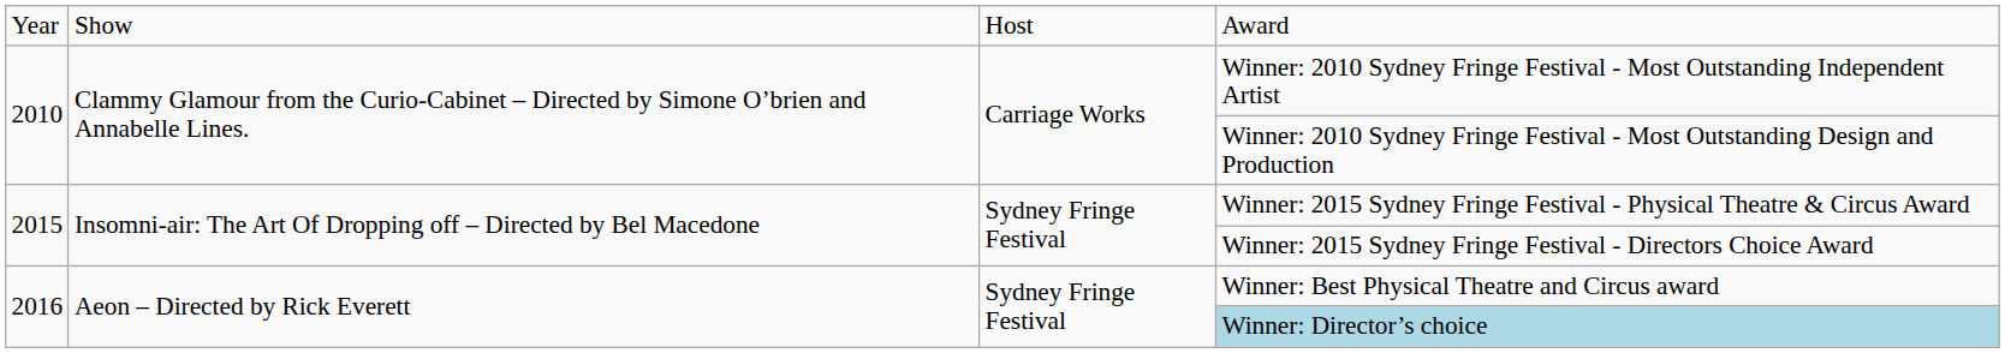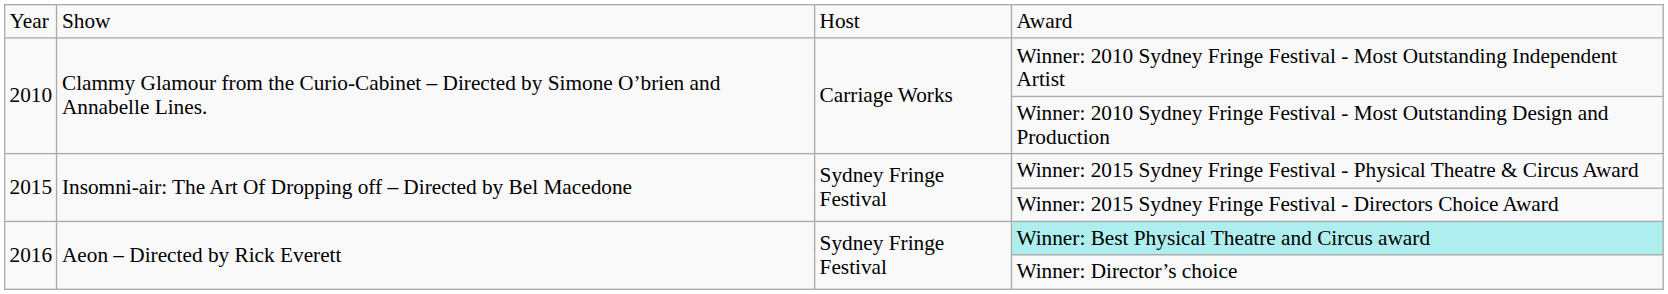Winner: Best Physical Theatre and Circus award | column 4: no background -> paleturquoise background
Winner: Director’s choice | column 4: lightblue background -> no background
